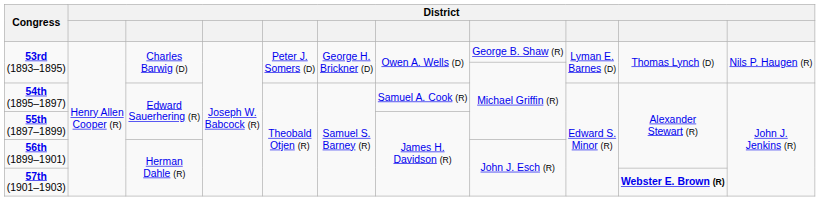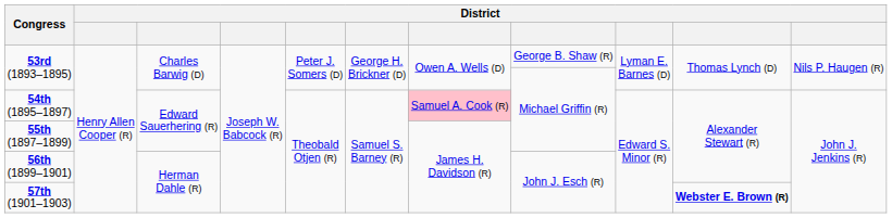54th (1895–1897) | column 7: no background -> pink background
